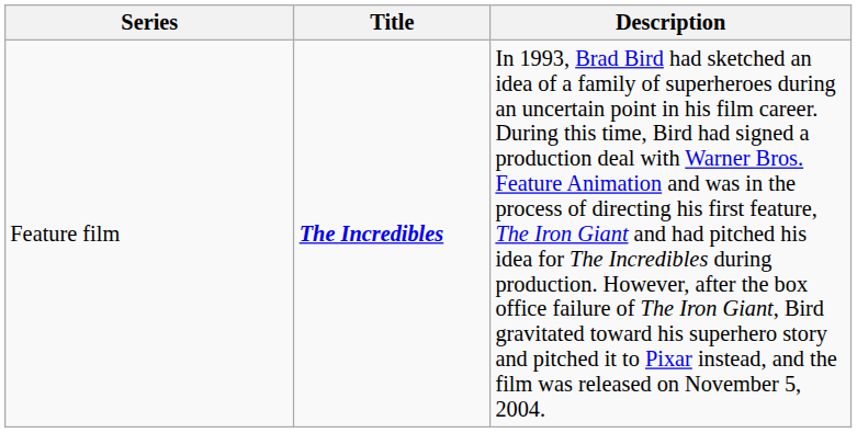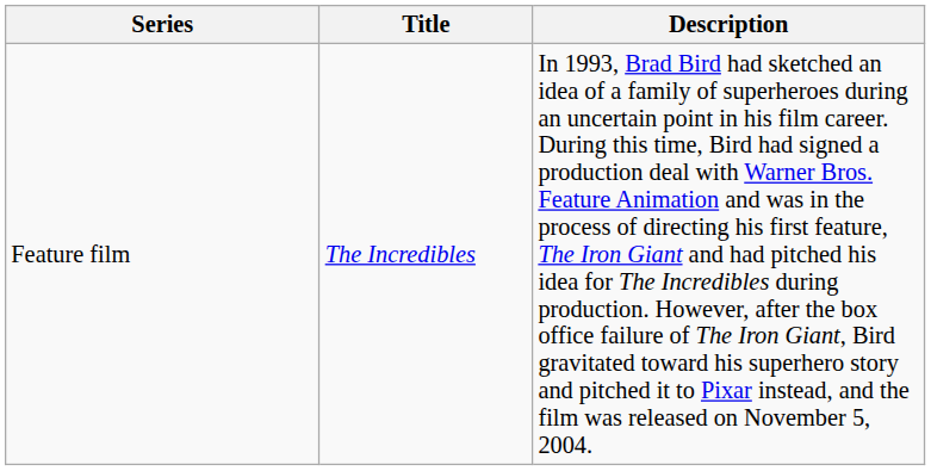row 2 | Title: bold -> normal
